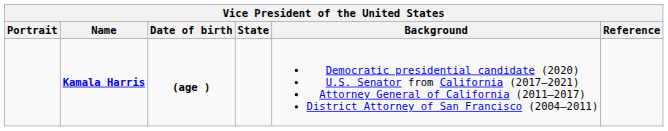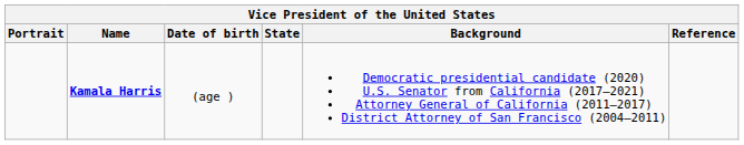Kamala Harris | Date of birth: bold -> normal
